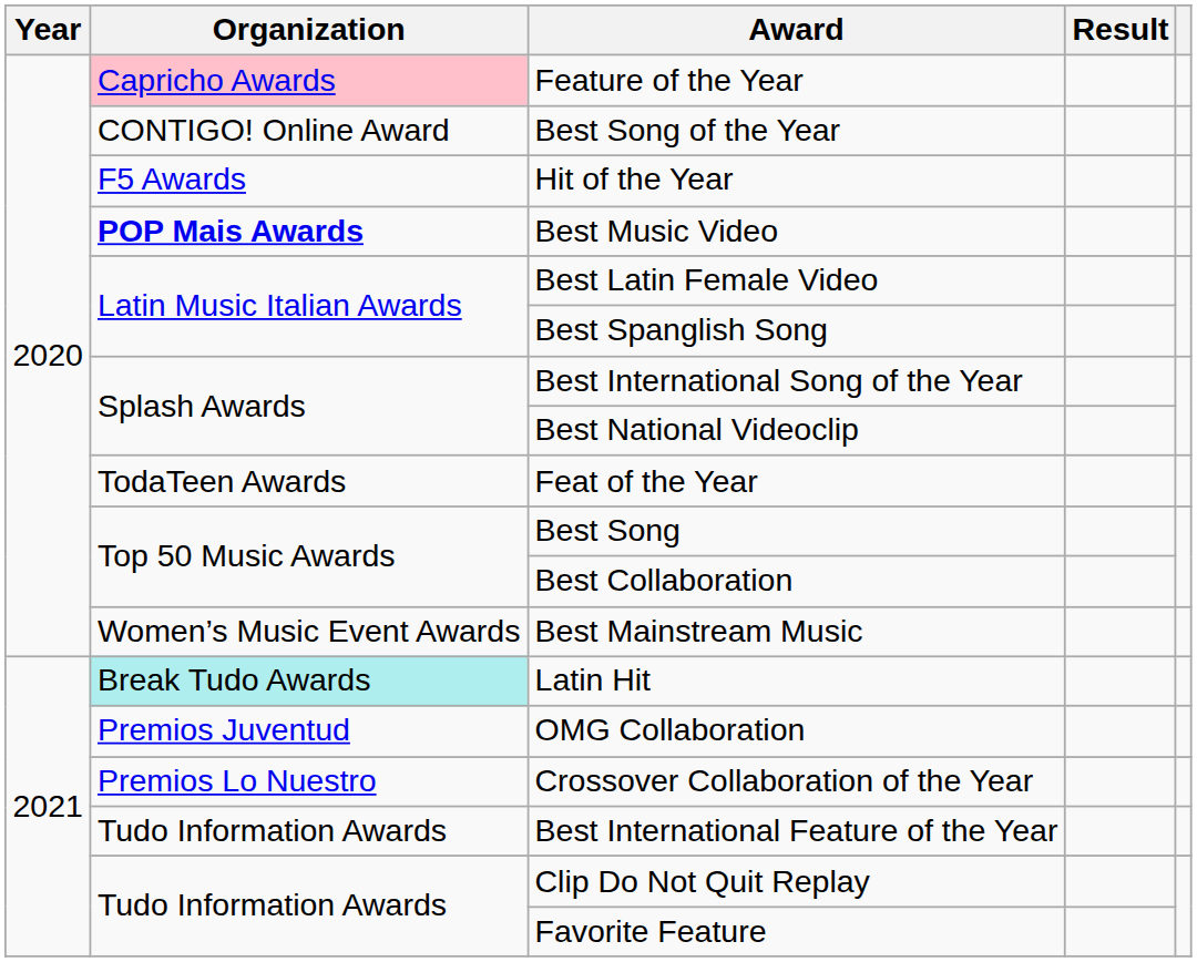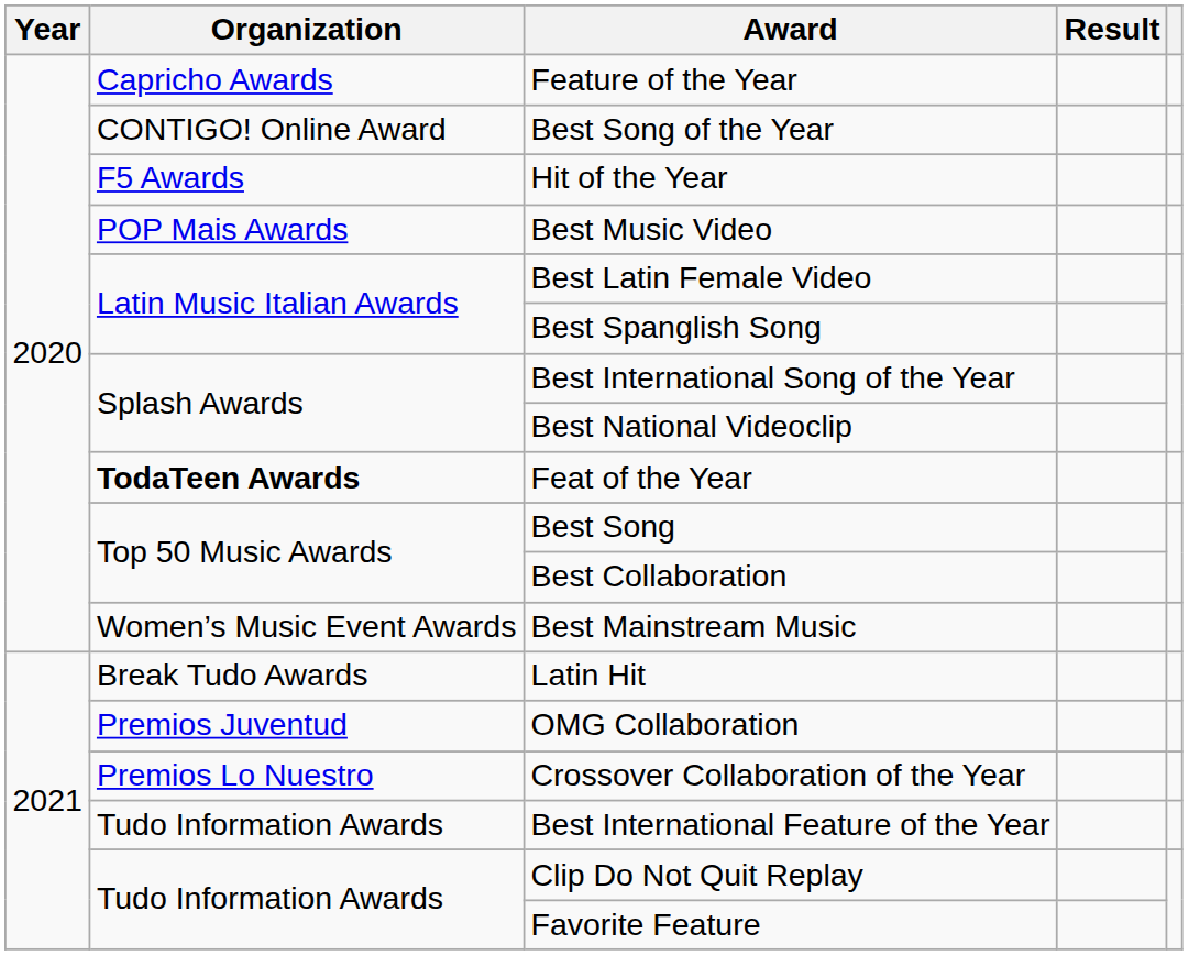Feature of the Year | Organization: pink background -> no background
Best Music Video | Organization: bold -> normal
Feat of the Year | Organization: normal -> bold
Latin Hit | Organization: paleturquoise background -> no background
